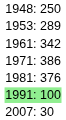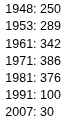row 6 | column 1: lightgreen background -> no background
